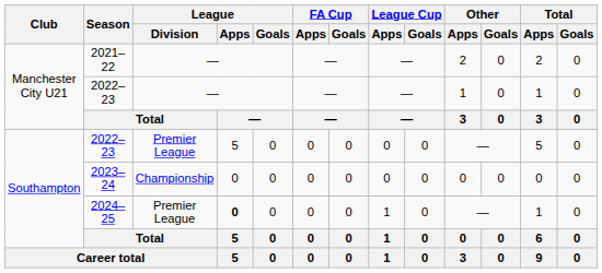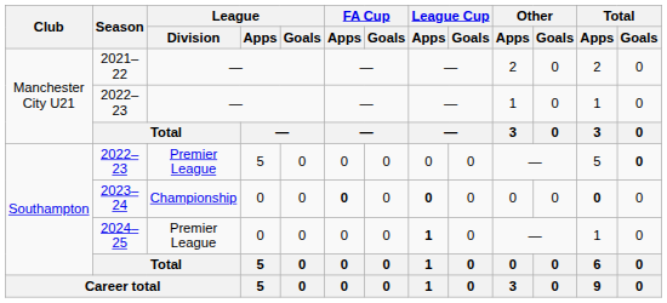2022–23 / Premier League | Total / Goals: normal -> bold
2023–24 | FA Cup / Apps: normal -> bold
2023–24 | League Cup / Apps: normal -> bold
2023–24 | Total / Apps: normal -> bold
2024–25 | League / Apps: bold -> normal
2024–25 | League Cup / Apps: normal -> bold
